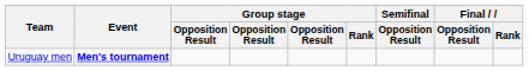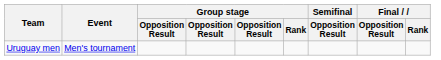Uruguay men | Event: bold -> normal
